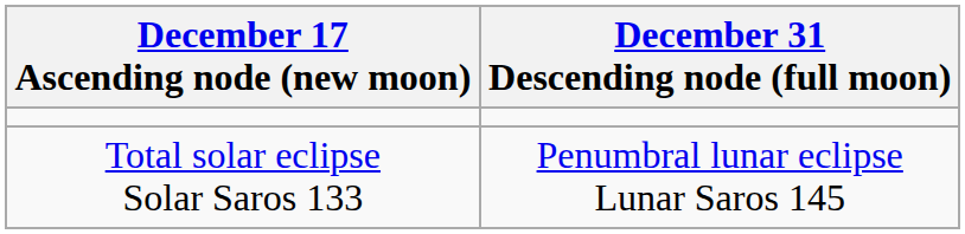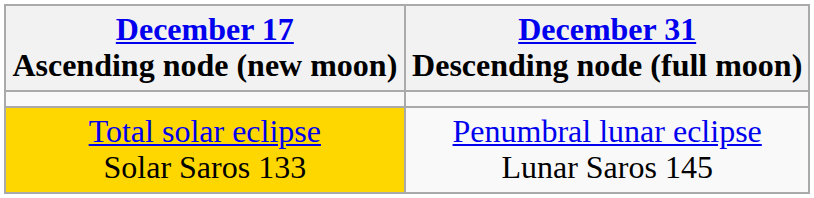row 3 | December 17 Ascending node (new moon): no background -> gold background
